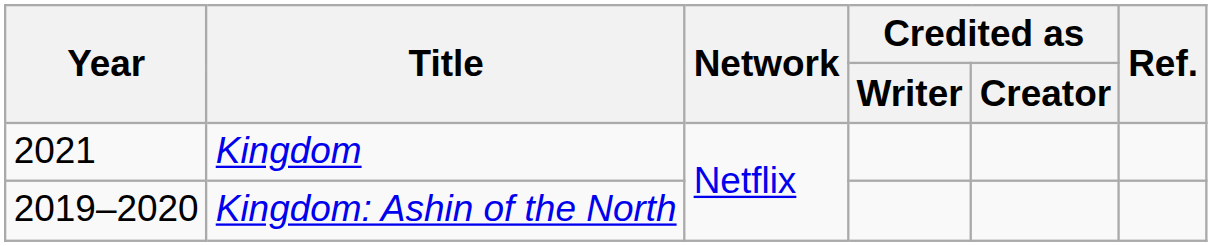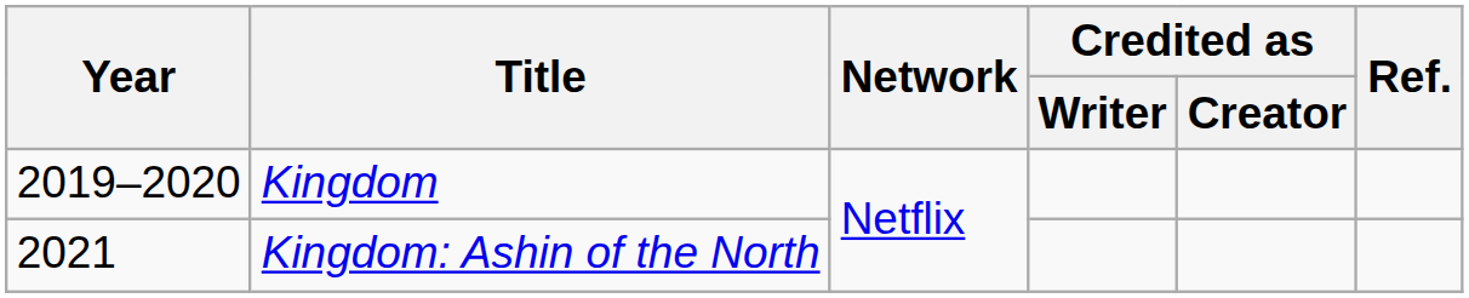Kingdom | Year: 2021 -> 2019–2020
Kingdom: Ashin of the North | Year: 2019–2020 -> 2021
